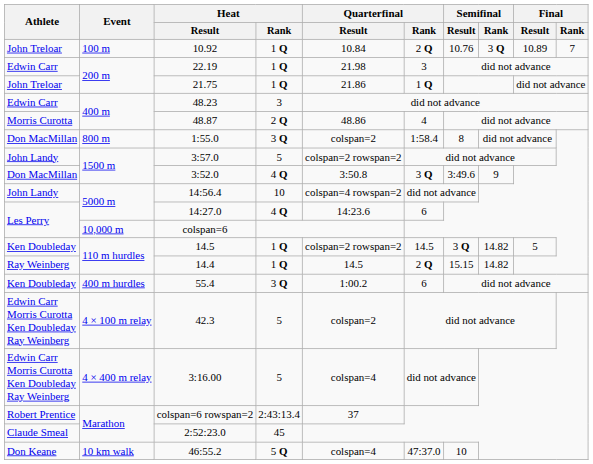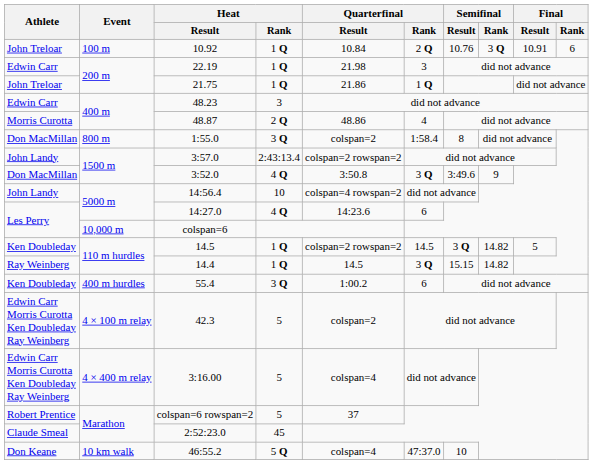10.92 | Final / Result: 10.89 -> 10.91
10.92 | Final / Rank: 7 -> 6
3:57.0 | Heat / Rank: 5 -> 2:43:13.4
14.4 | Quarterfinal / Rank: 2 Q -> 3 Q
colspan=6 rowspan=2 | Heat / Rank: 2:43:13.4 -> 5
